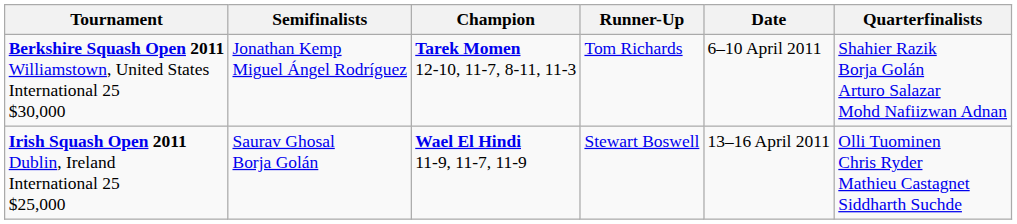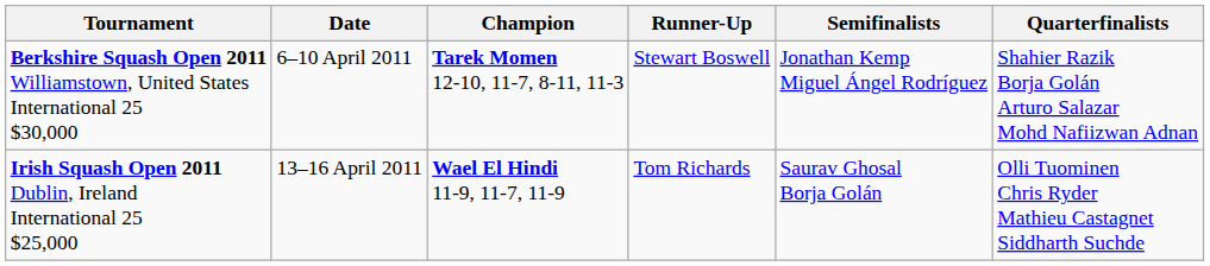columns swapped: Date <-> Semifinalists
row 2 | Runner-Up: Tom Richards -> Stewart Boswell
row 3 | Runner-Up: Stewart Boswell -> Tom Richards
